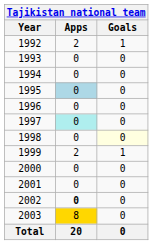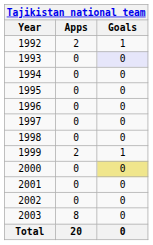1993 | Goals: no background -> lavender background
1995 | Apps: lightblue background -> no background
1997 | Apps: paleturquoise background -> no background
1998 | Goals: lightyellow background -> no background
2000 | Goals: no background -> khaki background
2002 | Apps: bold -> normal
2003 | Apps: gold background -> no background
